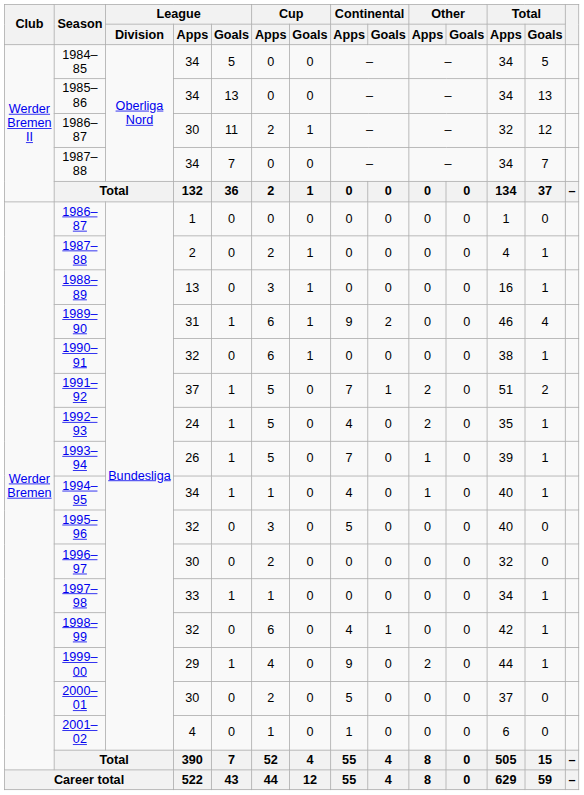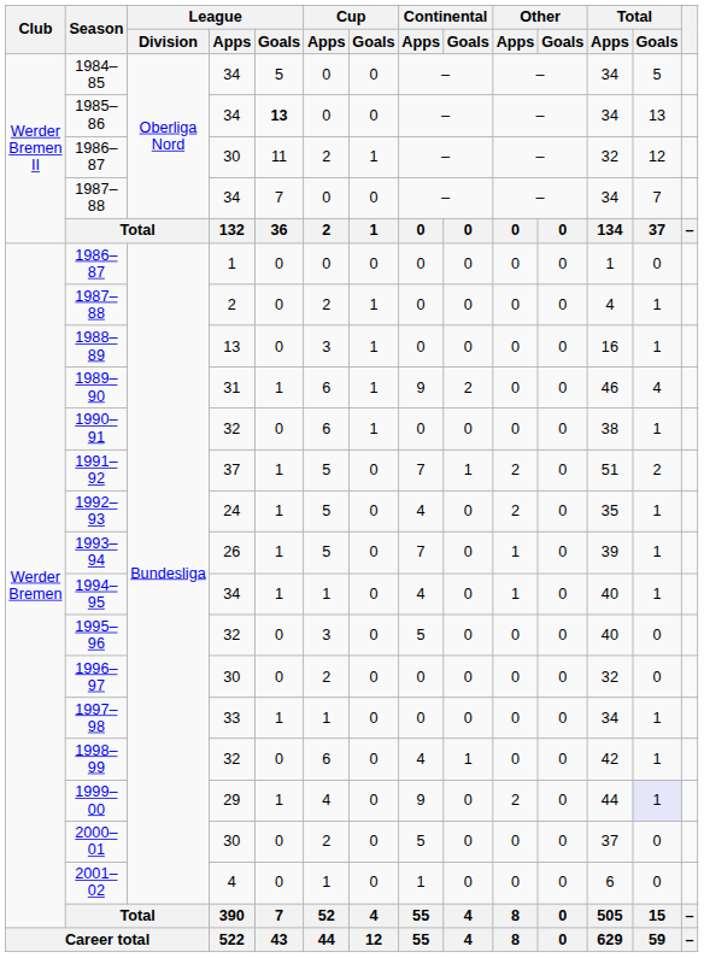1985–86 | League / Goals: normal -> bold
1999–00 | Total / Goals: no background -> lavender background
